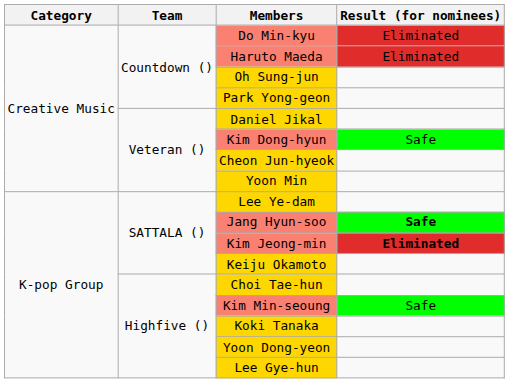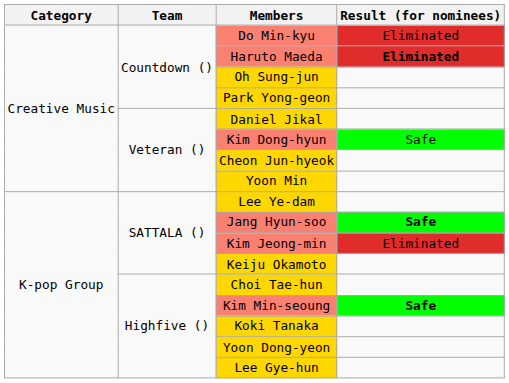Haruto Maeda | Result (for nominees): normal -> bold
Kim Jeong-min | Result (for nominees): bold -> normal
Kim Min-seoung | Result (for nominees): normal -> bold
